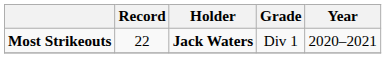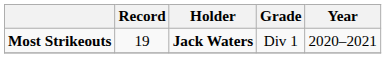Most Strikeouts | Record: 22 -> 19
